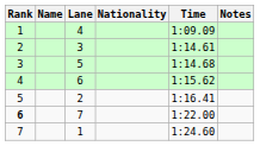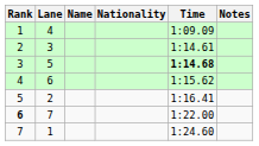columns swapped: Lane <-> Name
row 4 | Time: normal -> bold
